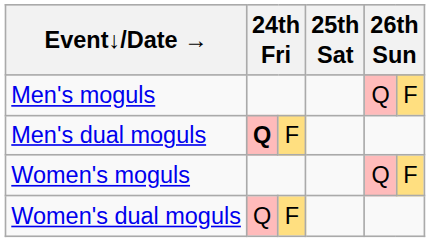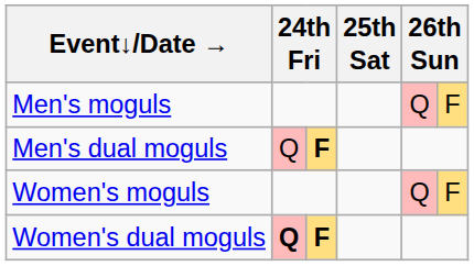Men's dual moguls | column 2: bold -> normal
Men's dual moguls | column 3: normal -> bold
Women's dual moguls | column 2: normal -> bold
Women's dual moguls | column 3: normal -> bold
